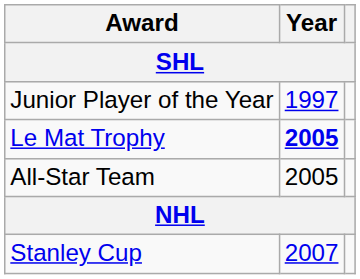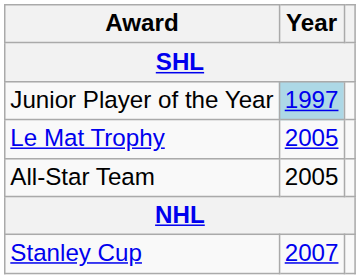Junior Player of the Year | Year: no background -> lightblue background
Le Mat Trophy | Year: bold -> normal
